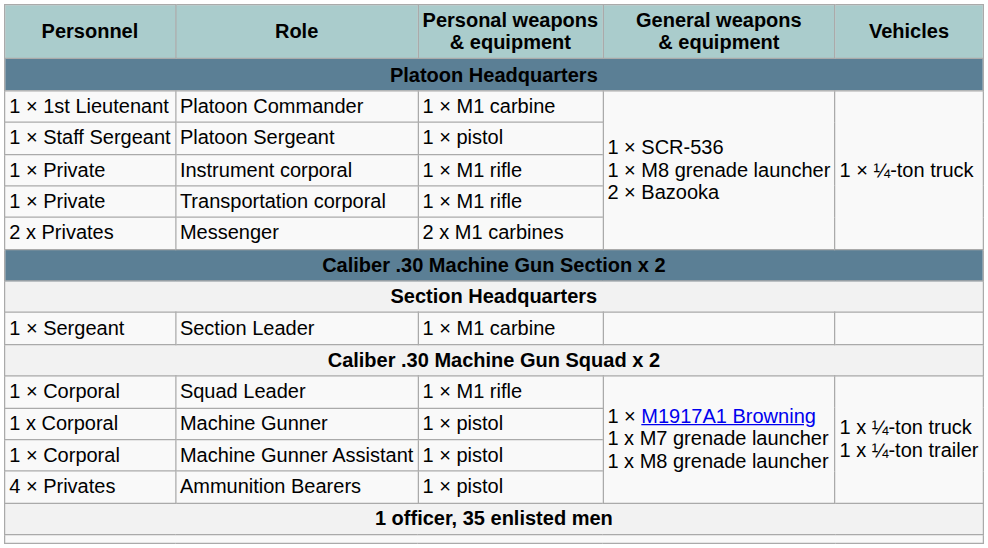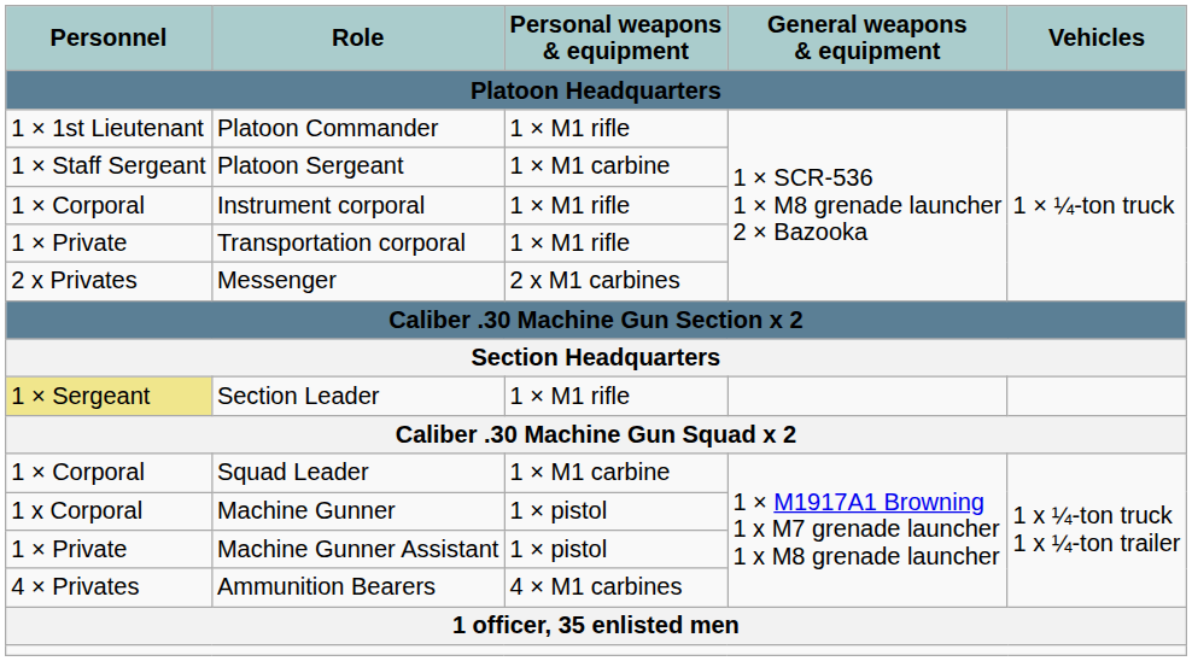Platoon Commander | Personal weapons & equipment / Platoon Headquarters: 1 × M1 carbine -> 1 × M1 rifle
Platoon Sergeant | Personal weapons & equipment / Platoon Headquarters: 1 × pistol -> 1 × M1 carbine
Instrument corporal | Personnel / Platoon Headquarters: 1 × Private -> 1 × Corporal
Section Leader | Personnel / Platoon Headquarters: no background -> khaki background
Section Leader | Personal weapons & equipment / Platoon Headquarters: 1 × M1 carbine -> 1 × M1 rifle
Squad Leader | Personal weapons & equipment / Platoon Headquarters: 1 × M1 rifle -> 1 × M1 carbine
Machine Gunner Assistant | Personnel / Platoon Headquarters: 1 × Corporal -> 1 × Private
Ammunition Bearers | Personal weapons & equipment / Platoon Headquarters: 1 × pistol -> 4 × M1 carbines
